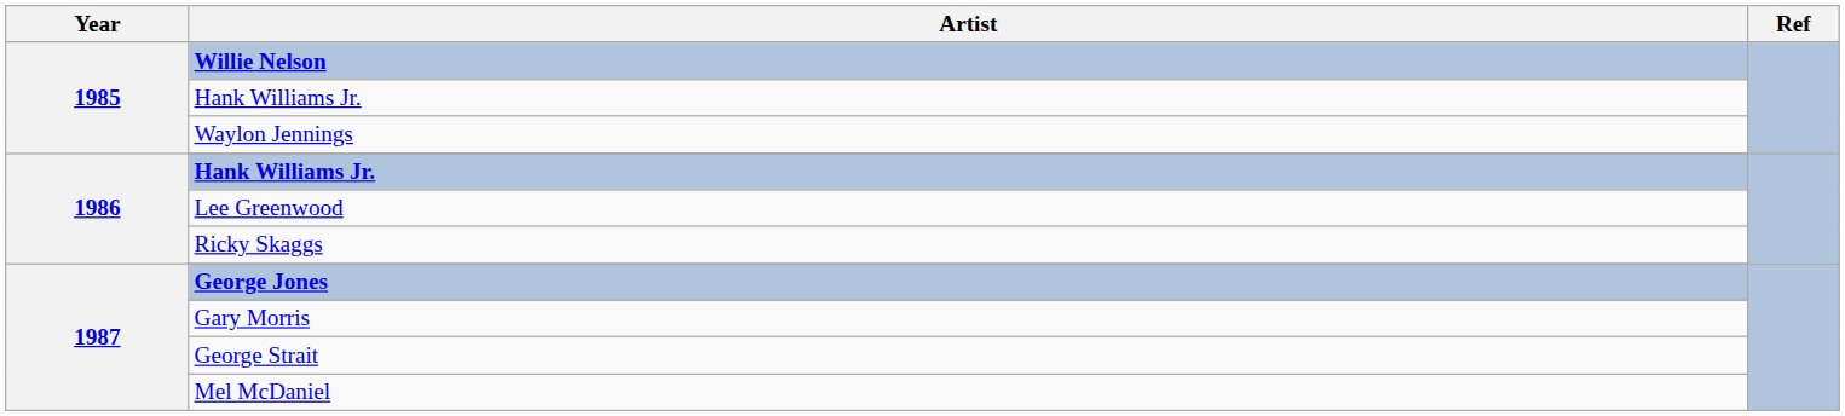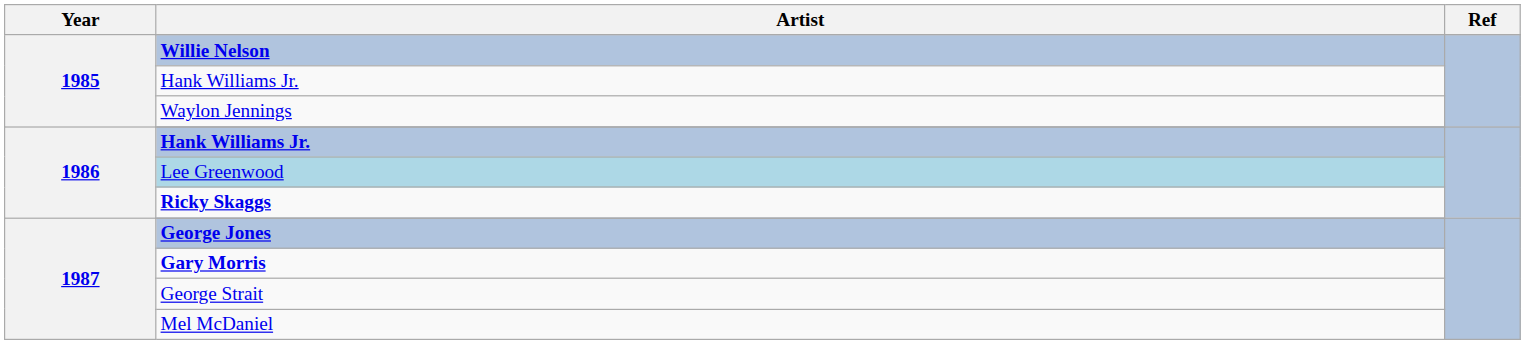Lee Greenwood | Artist: no background -> lightblue background
Ricky Skaggs | Artist: normal -> bold
Gary Morris | Artist: normal -> bold
